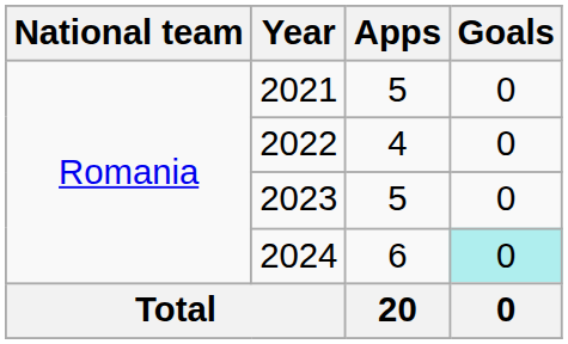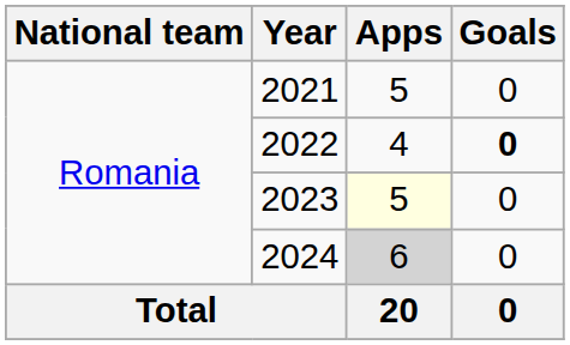2022 | Goals: normal -> bold
2023 | Apps: no background -> lightyellow background
2024 | Apps: no background -> lightgrey background
2024 | Goals: paleturquoise background -> no background
